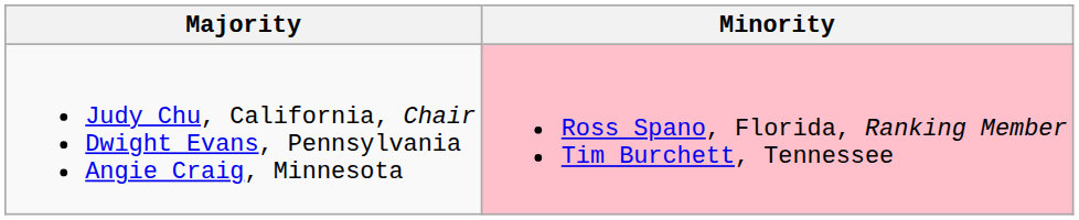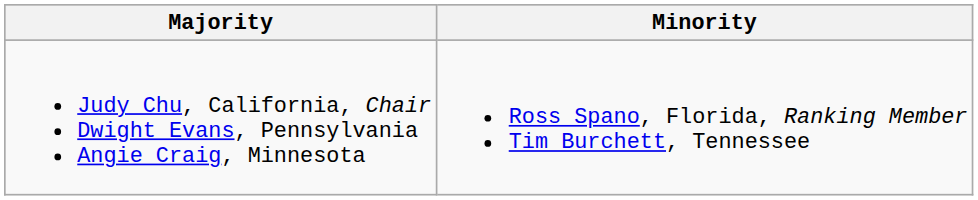row 2 | Minority: pink background -> no background
